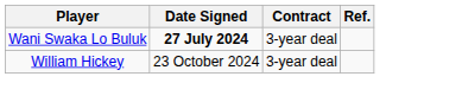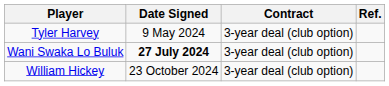+ row: Tyler Harvey | 9 May 2024 | 3-year deal (club option)
Wani Swaka Lo Buluk | Contract: 3-year deal -> 3-year deal (club option)
William Hickey | Contract: 3-year deal -> 3-year deal (club option)
